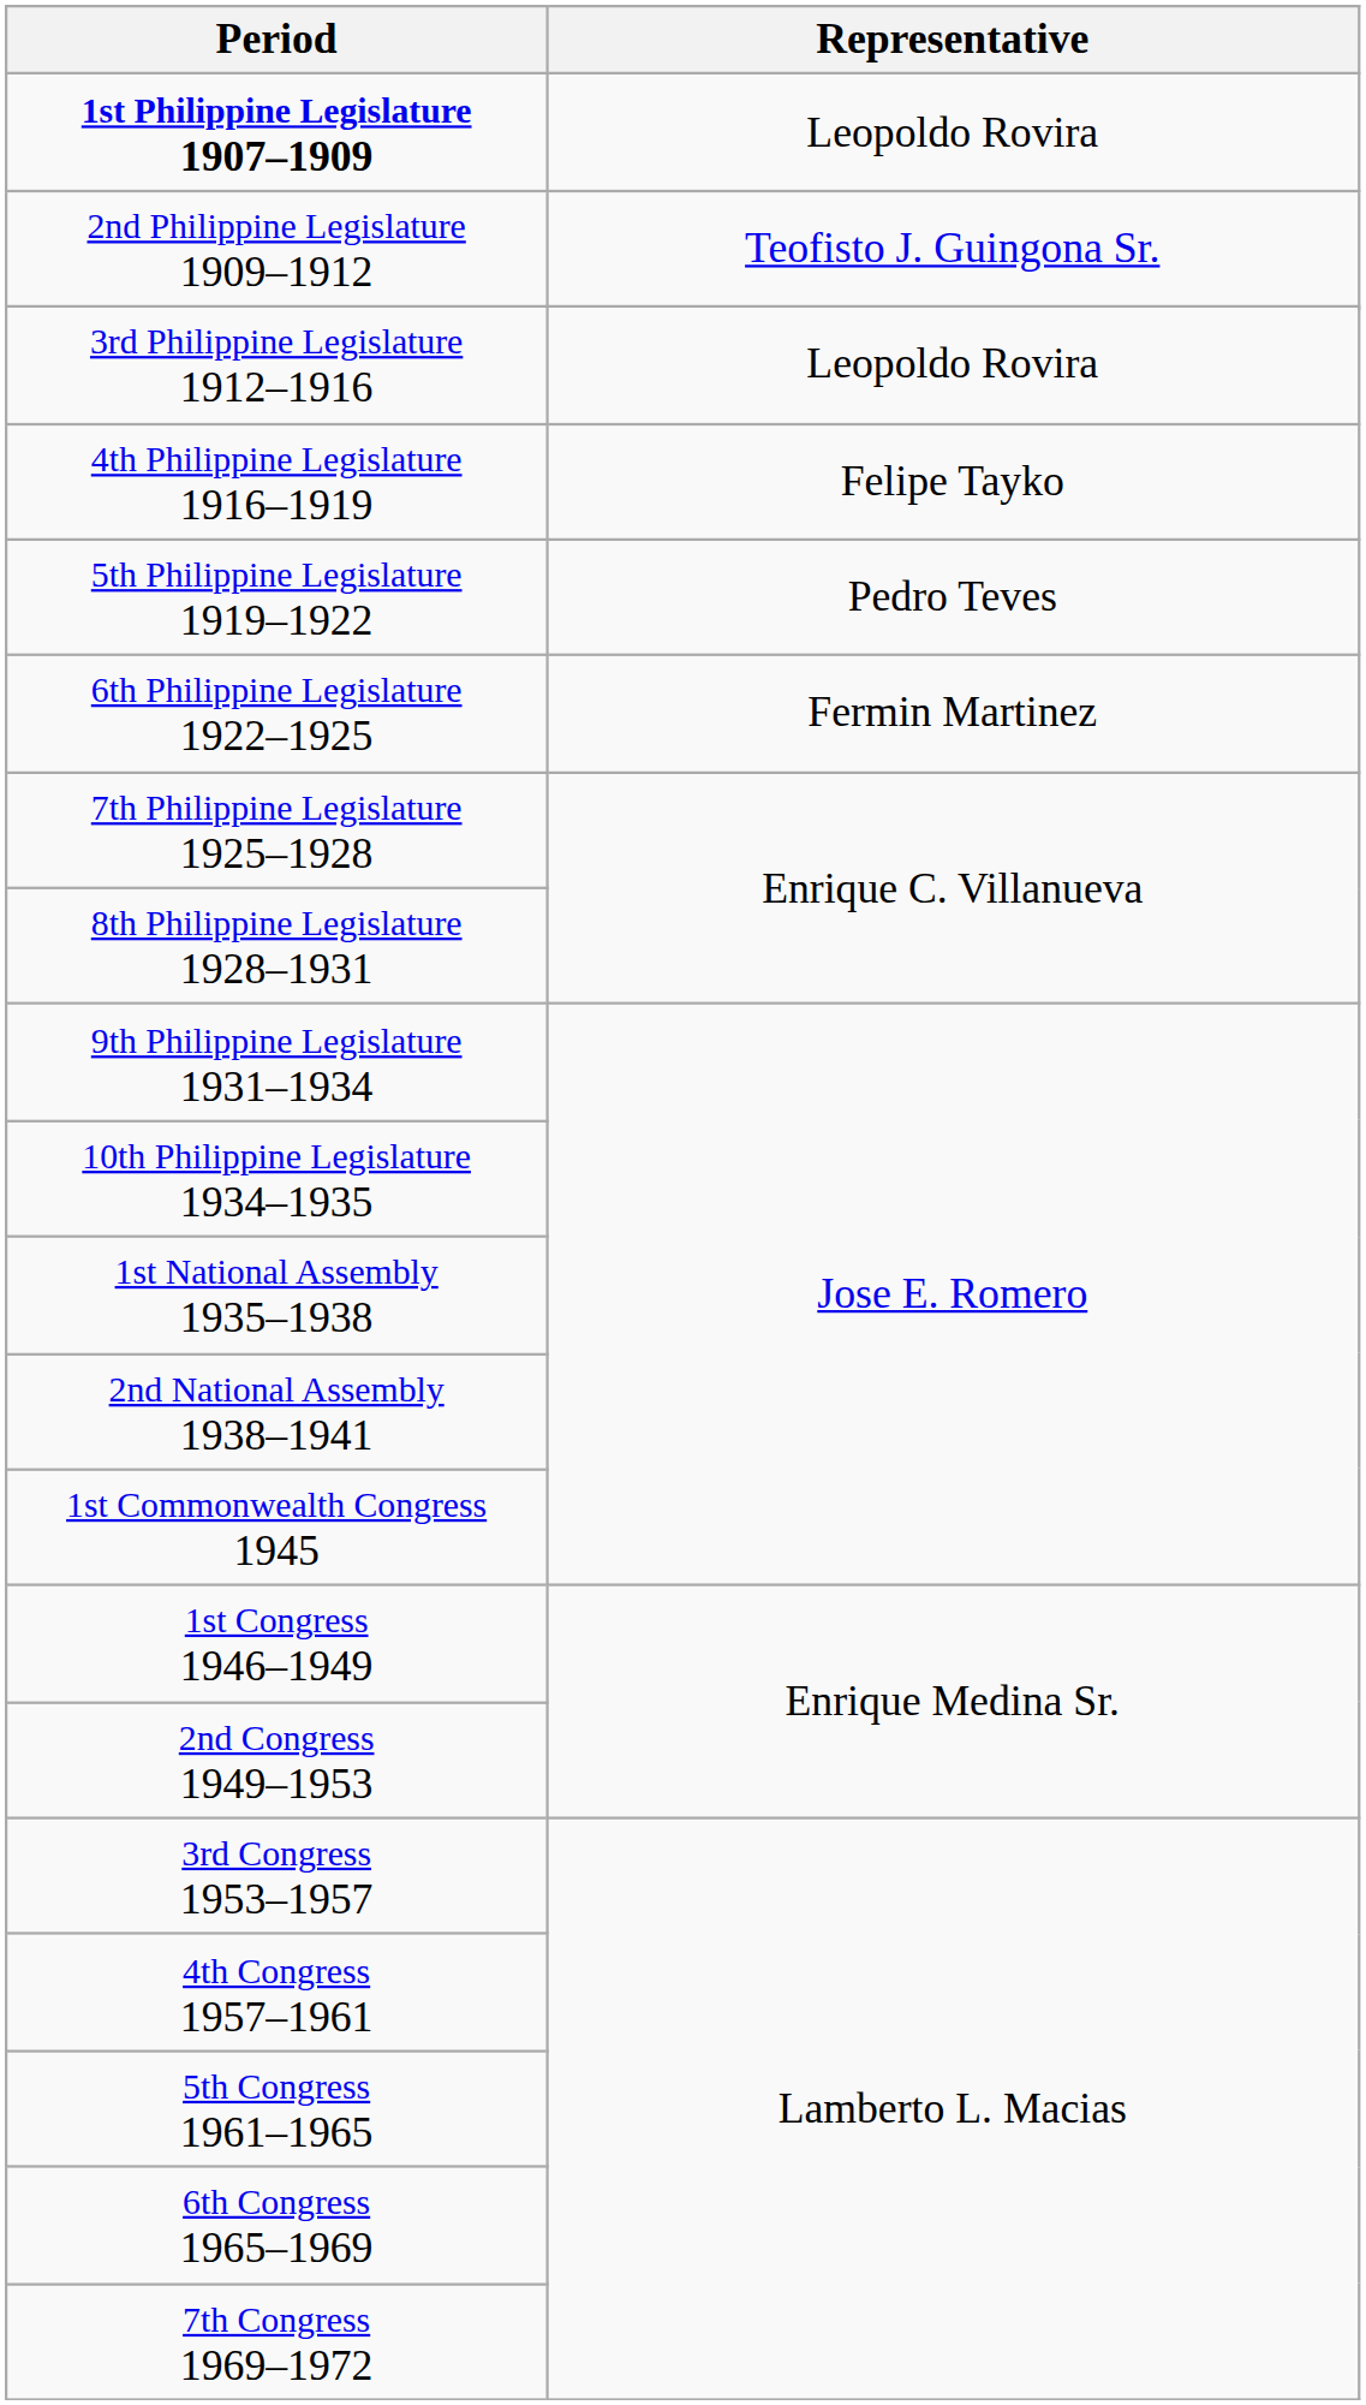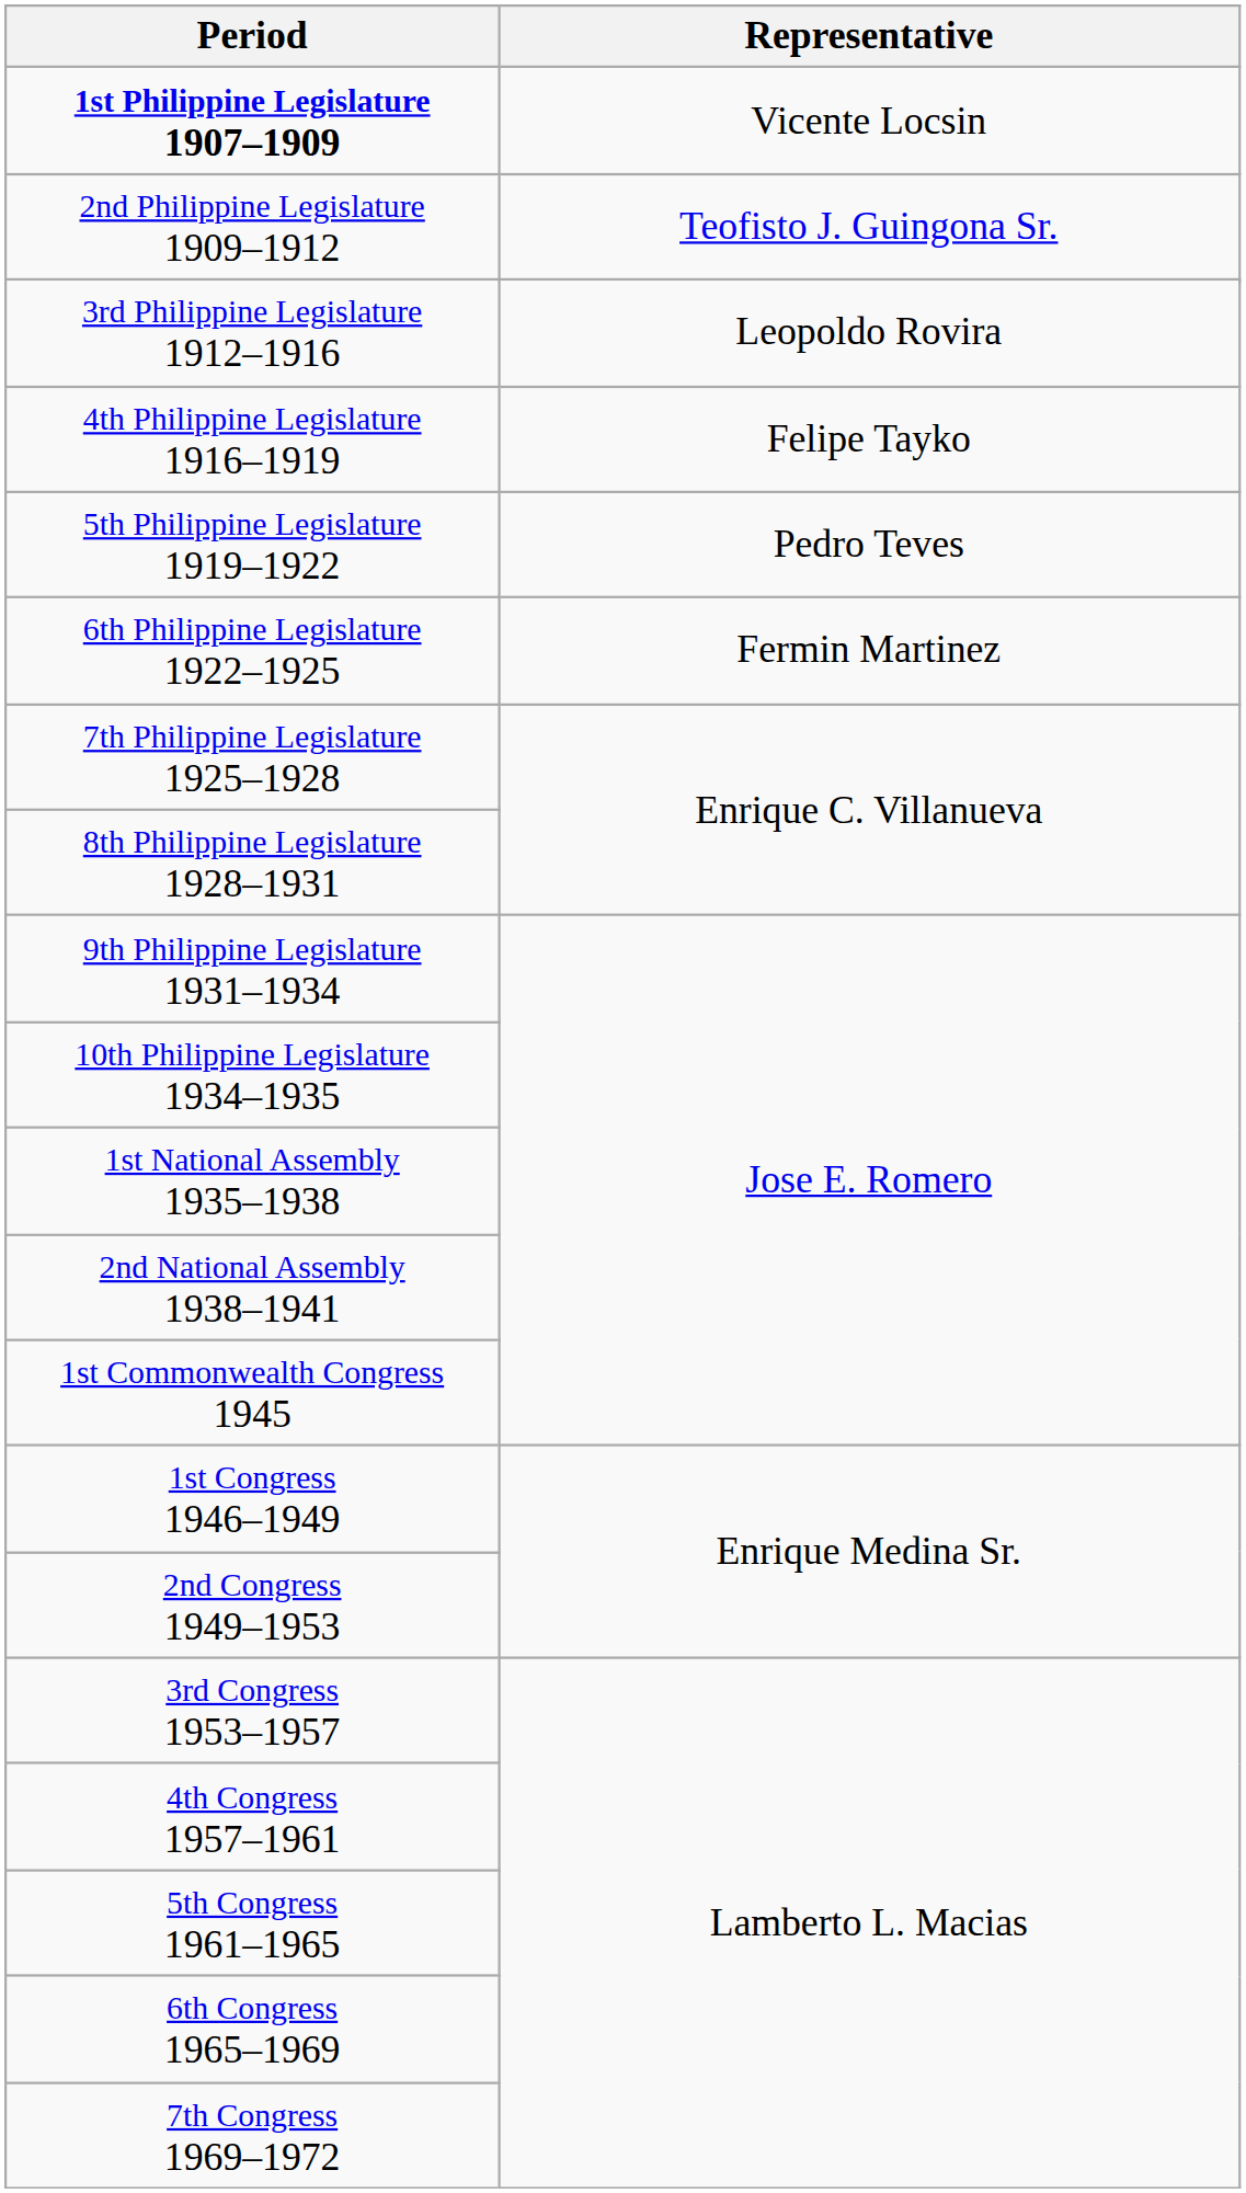row 2 | Representative: Leopoldo Rovira -> Vicente Locsin
